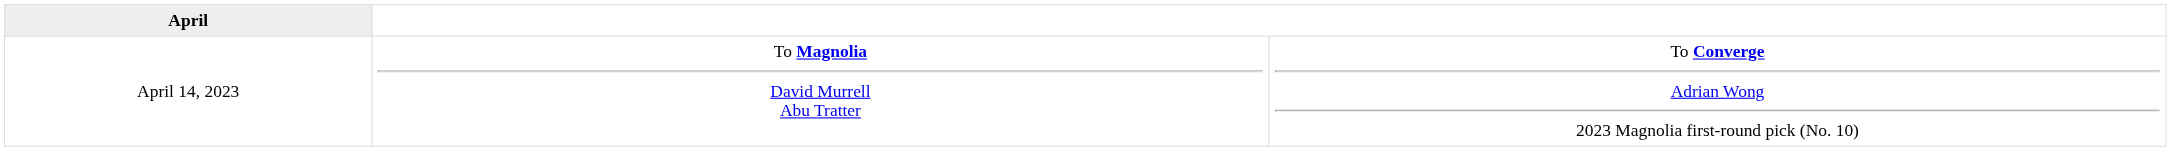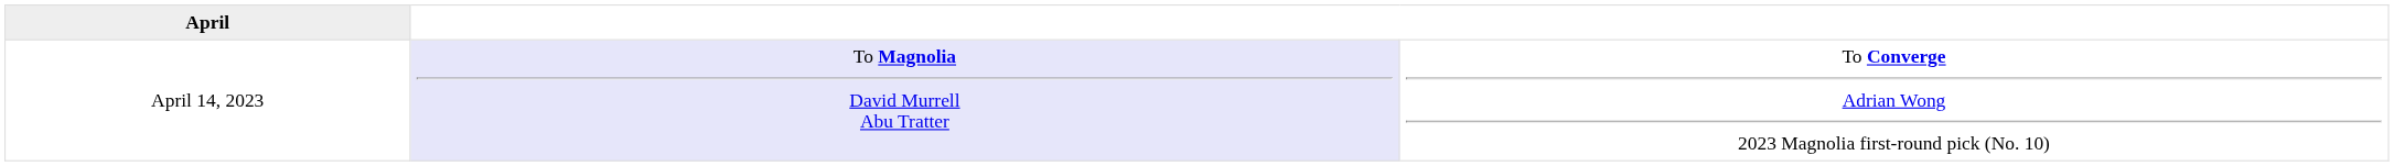April 14, 2023 | column 2: no background -> lavender background
